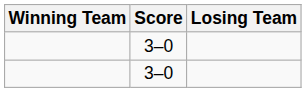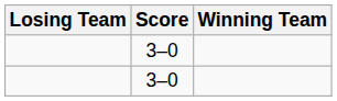columns swapped: Winning Team <-> Losing Team
